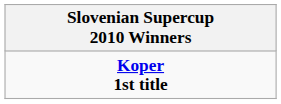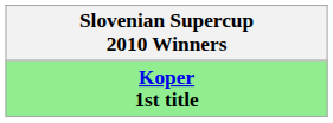row 2 | column 1: no background -> lightgreen background
